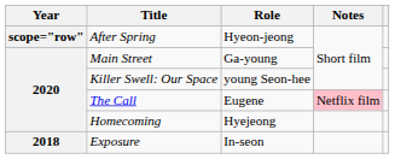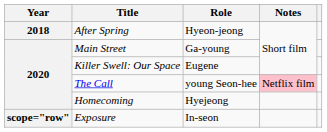After Spring | Year: scope="row" -> 2018
Killer Swell: Our Space | Role: young Seon-hee -> Eugene
The Call | Role: Eugene -> young Seon-hee
Exposure | Year: 2018 -> scope="row"
